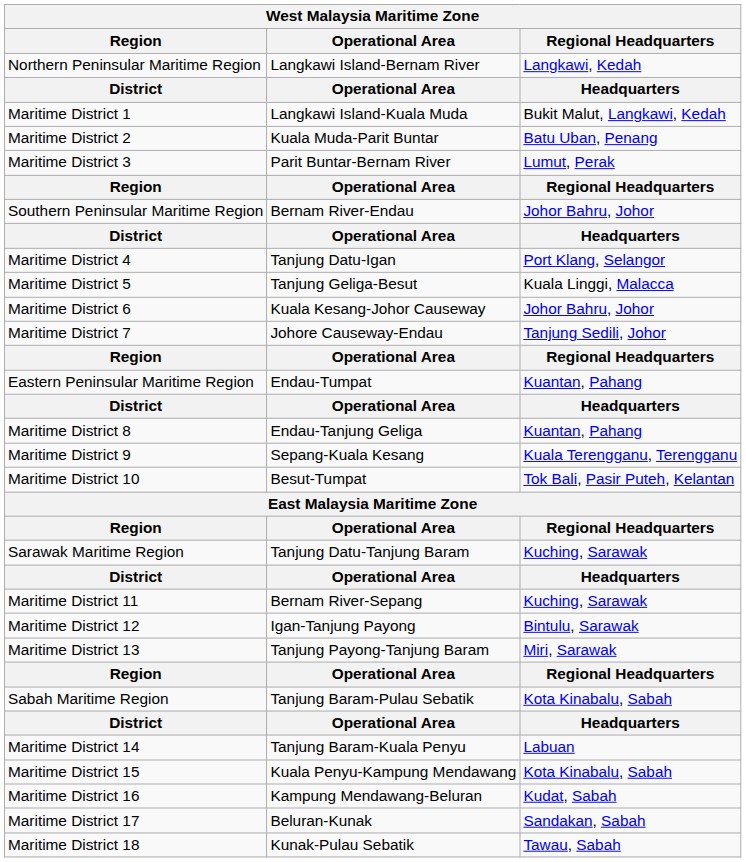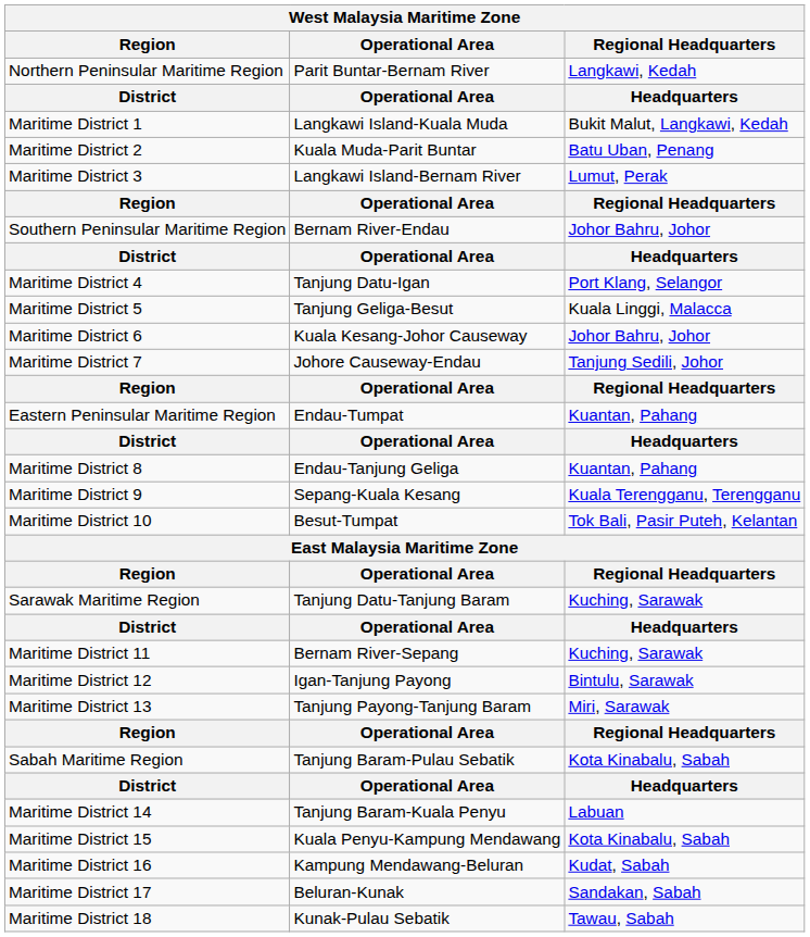Northern Peninsular Maritime Region | Operational Area: Langkawi Island-Bernam River -> Parit Buntar-Bernam River
Maritime District 3 | Operational Area: Parit Buntar-Bernam River -> Langkawi Island-Bernam River
